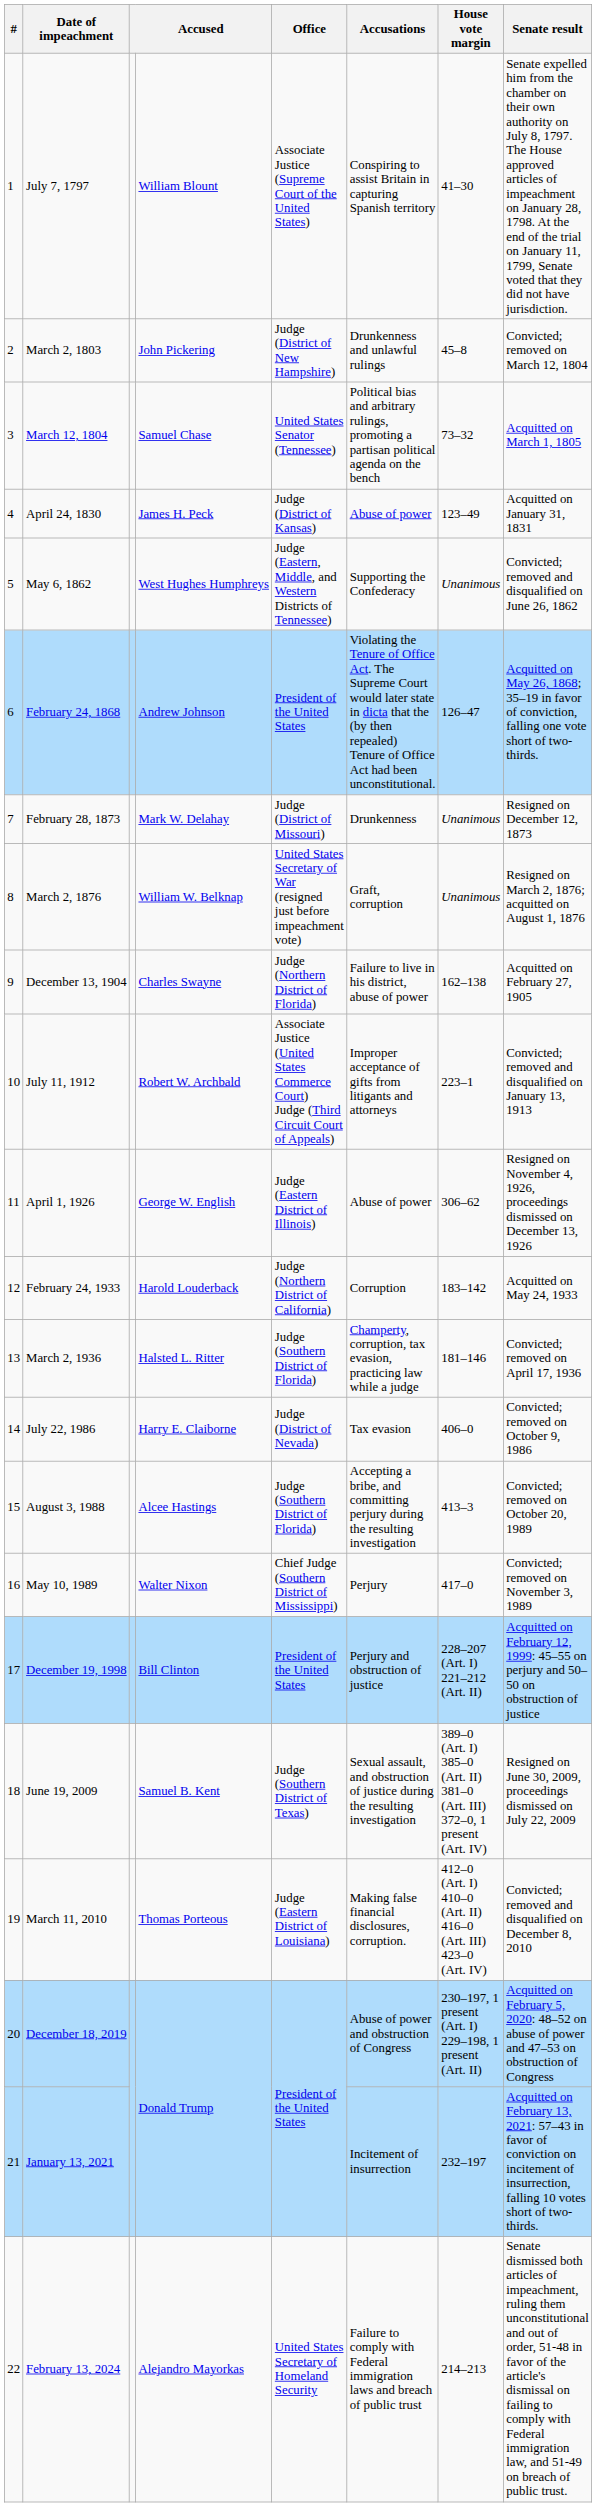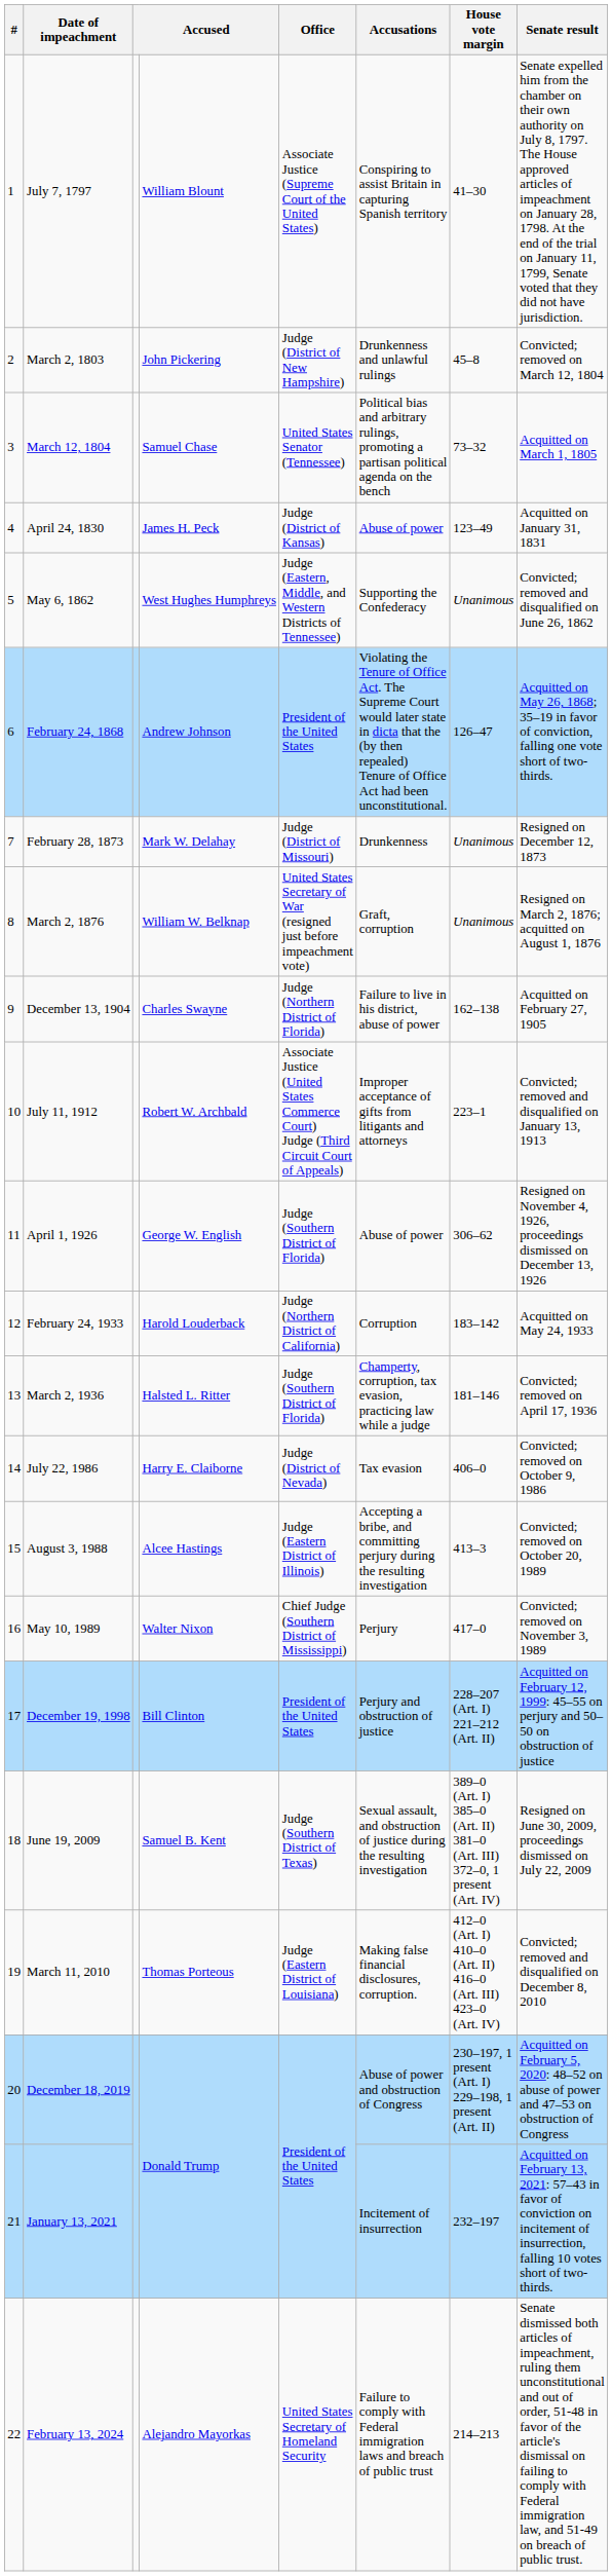April 1, 1926 | Office: Judge (Eastern District of Illinois) -> Judge (Southern District of Florida)
August 3, 1988 | Office: Judge (Southern District of Florida) -> Judge (Eastern District of Illinois)
